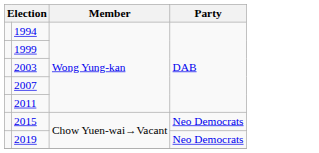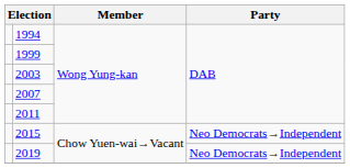2015 | Party: Neo Democrats -> Neo Democrats→Independent
2019 | Party: Neo Democrats -> Neo Democrats→Independent
